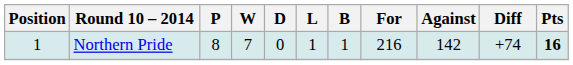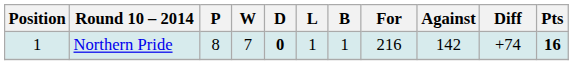Northern Pride | D: normal -> bold
